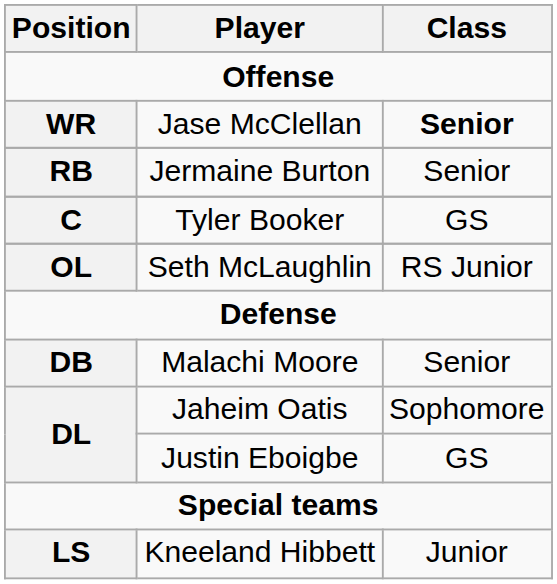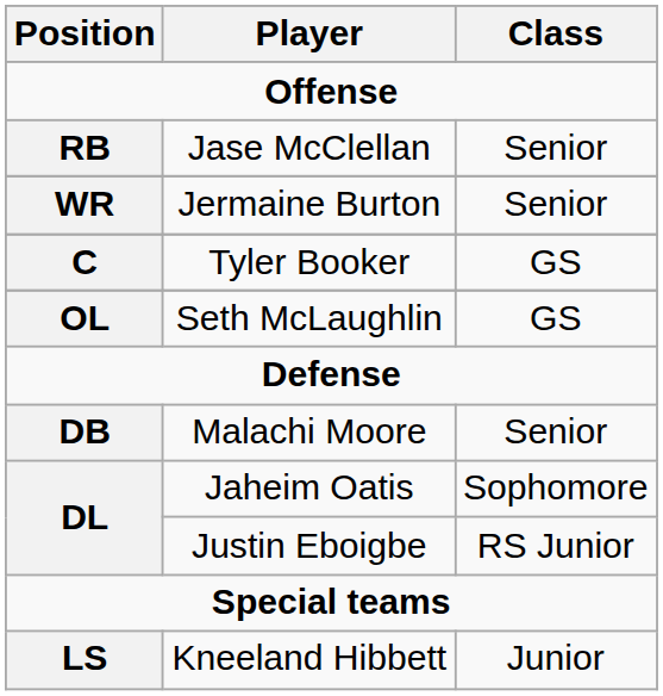Jase McClellan | Position: WR -> RB
Jase McClellan | Class: bold -> normal
Jermaine Burton | Position: RB -> WR
Seth McLaughlin | Class: RS Junior -> GS
Justin Eboigbe | Class: GS -> RS Junior
